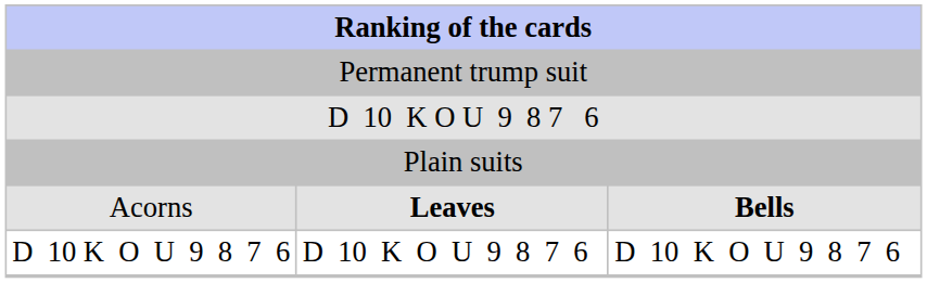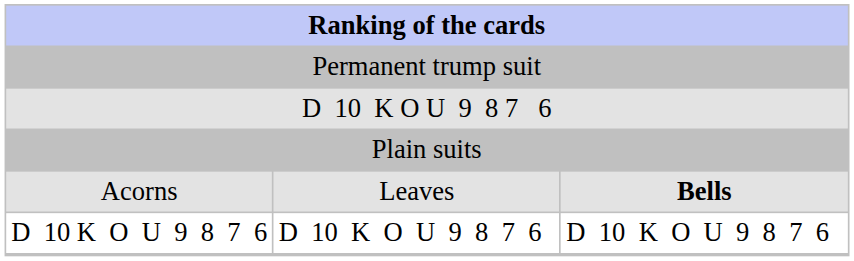Acorns | column 2: bold -> normal
